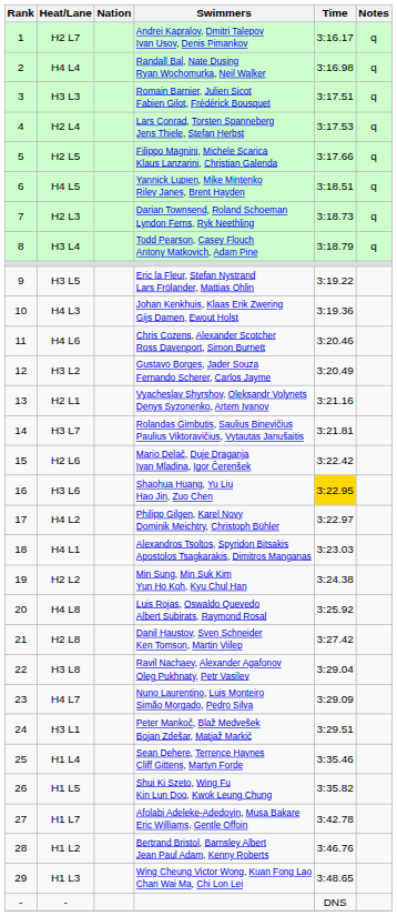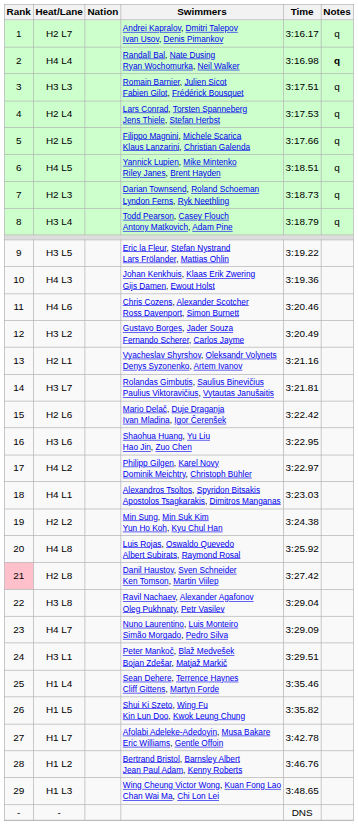H4 L4 | Notes: normal -> bold
H3 L6 | Time: gold background -> no background
H2 L8 | Rank: no background -> pink background
